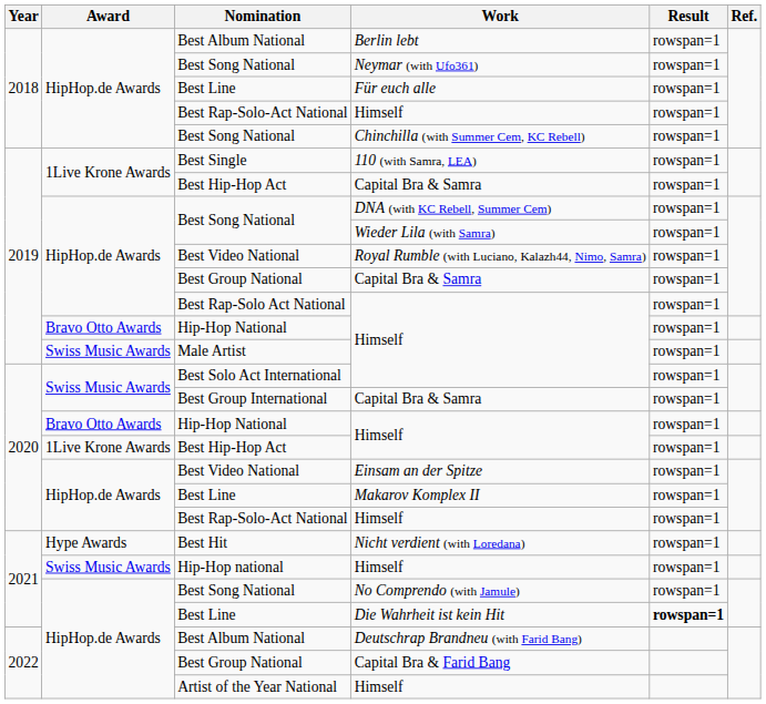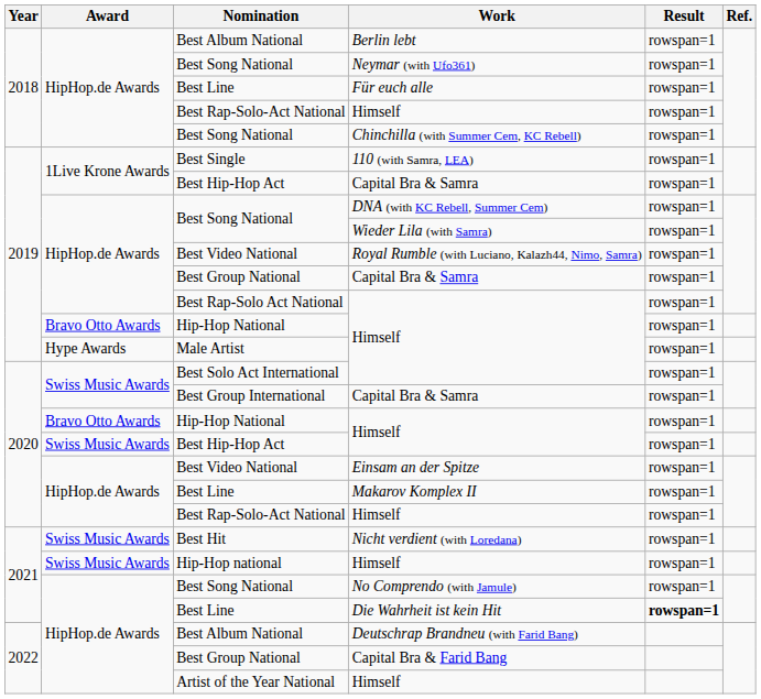Male Artist / Himself | Award: Swiss Music Awards -> Hype Awards
Best Hip-Hop Act / Himself | Award: 1Live Krone Awards -> Swiss Music Awards
Nicht verdient (with Loredana) | Award: Hype Awards -> Swiss Music Awards
